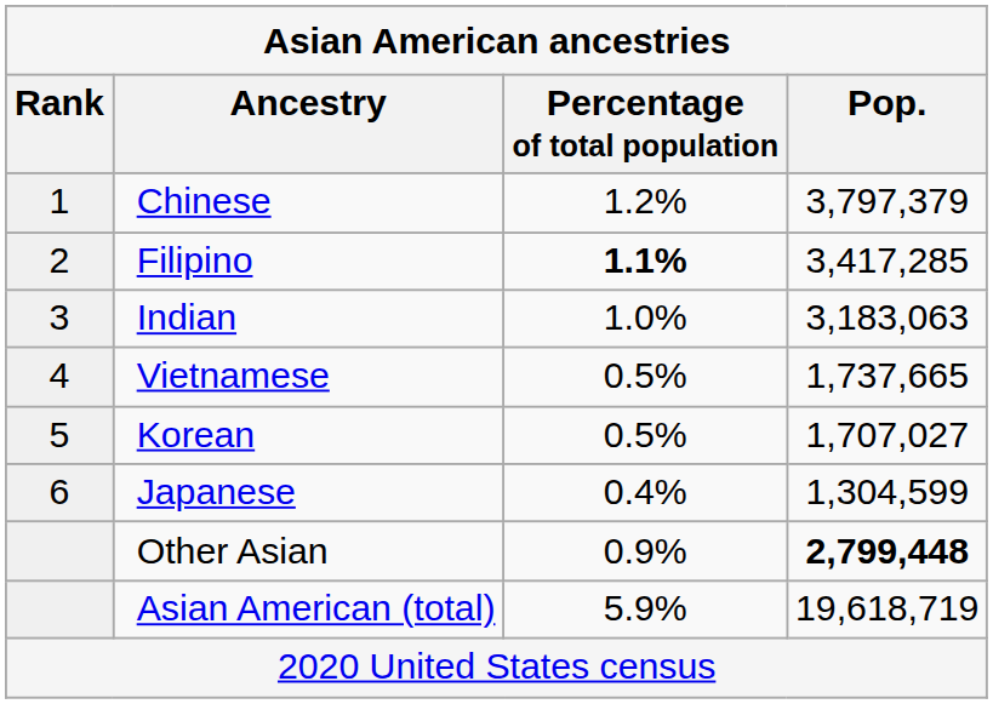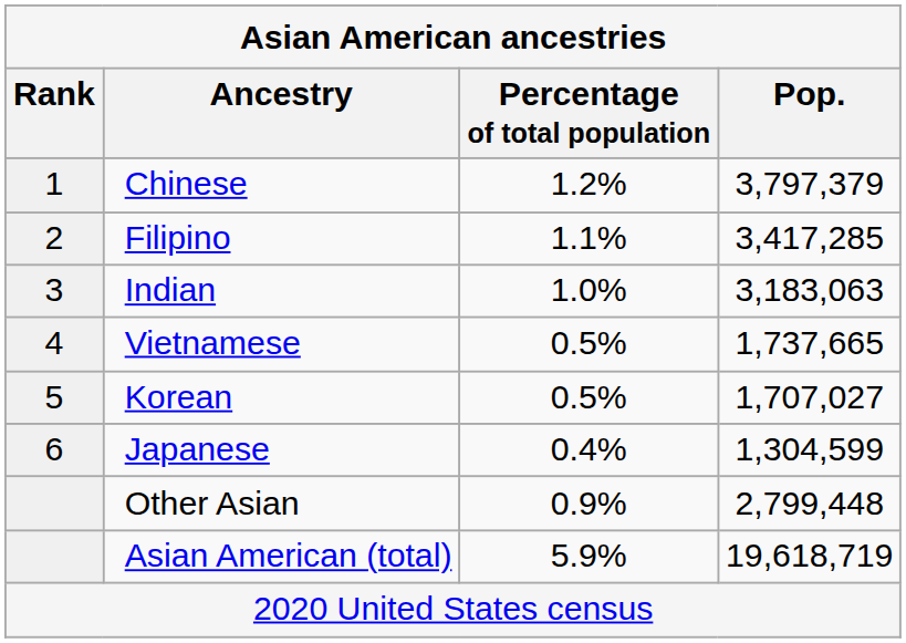Filipino | Percentage of total population: bold -> normal
Other Asian | Pop.: bold -> normal
